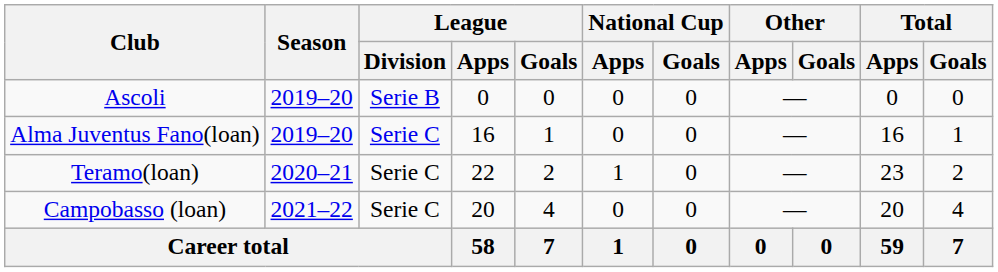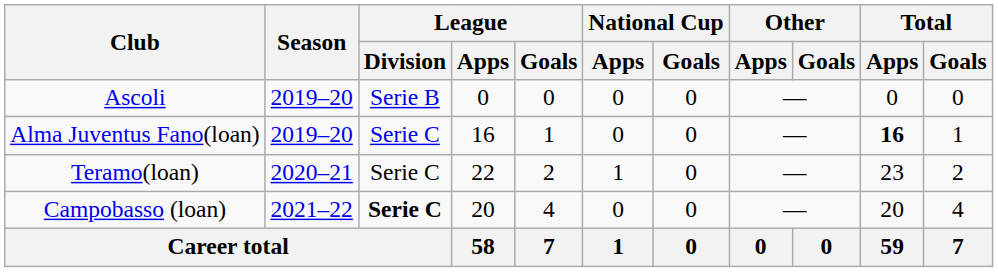Alma Juventus Fano(loan) | Total / Apps: normal -> bold
Campobasso (loan) | League / Division: normal -> bold
